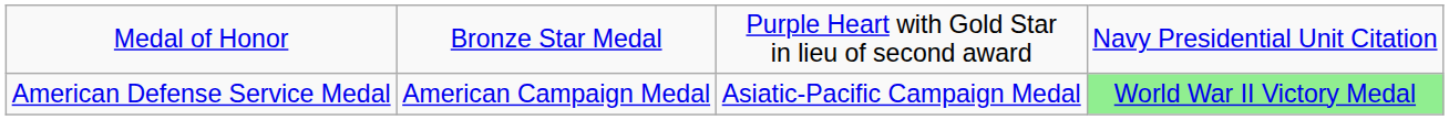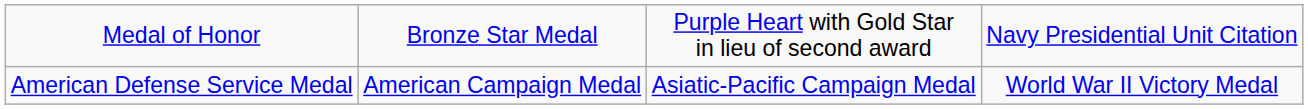American Defense Service Medal | column 4: lightgreen background -> no background
